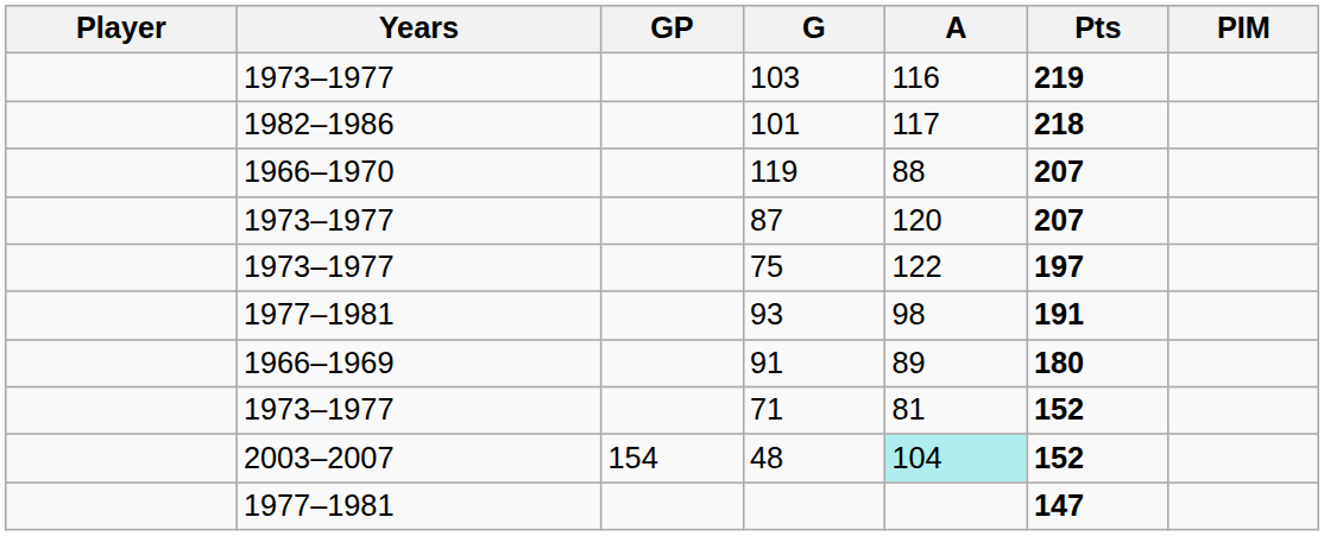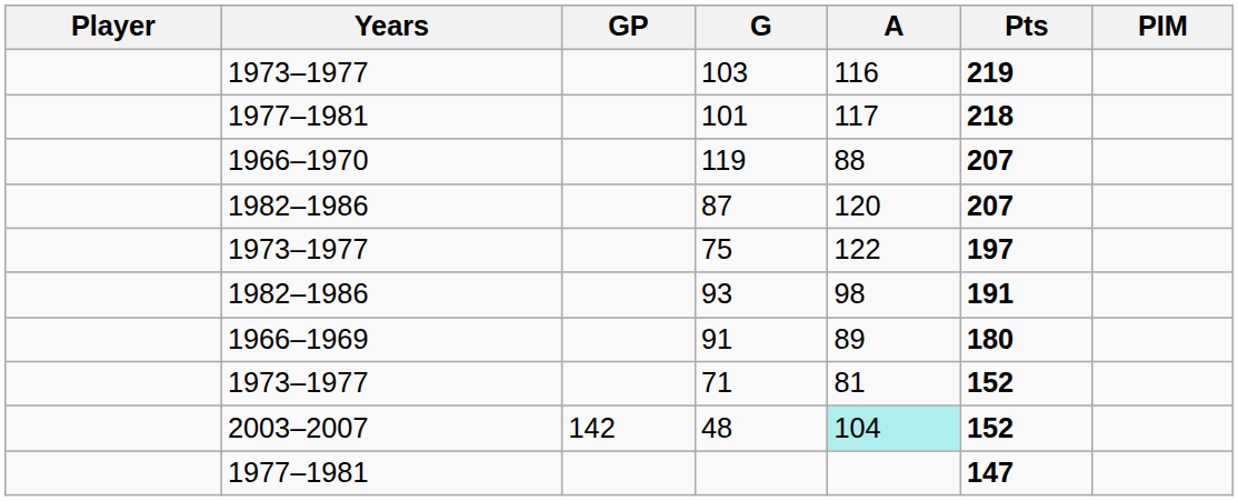101 | Years: 1982–1986 -> 1977–1981
87 | Years: 1973–1977 -> 1982–1986
93 | Years: 1977–1981 -> 1982–1986
48 | GP: 154 -> 142
